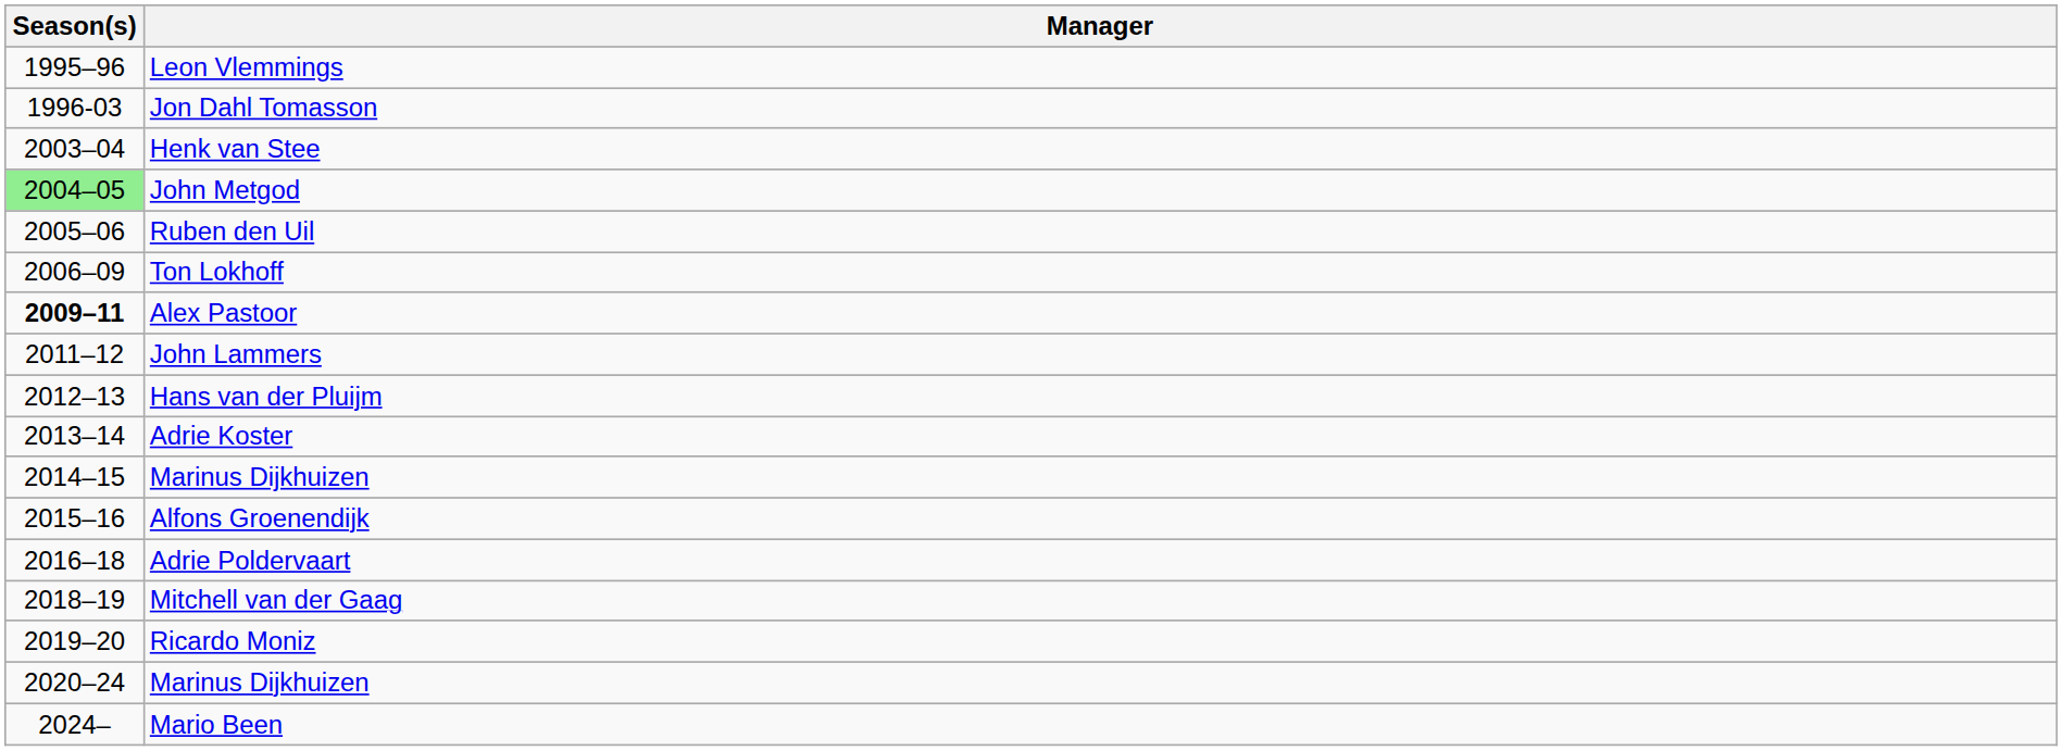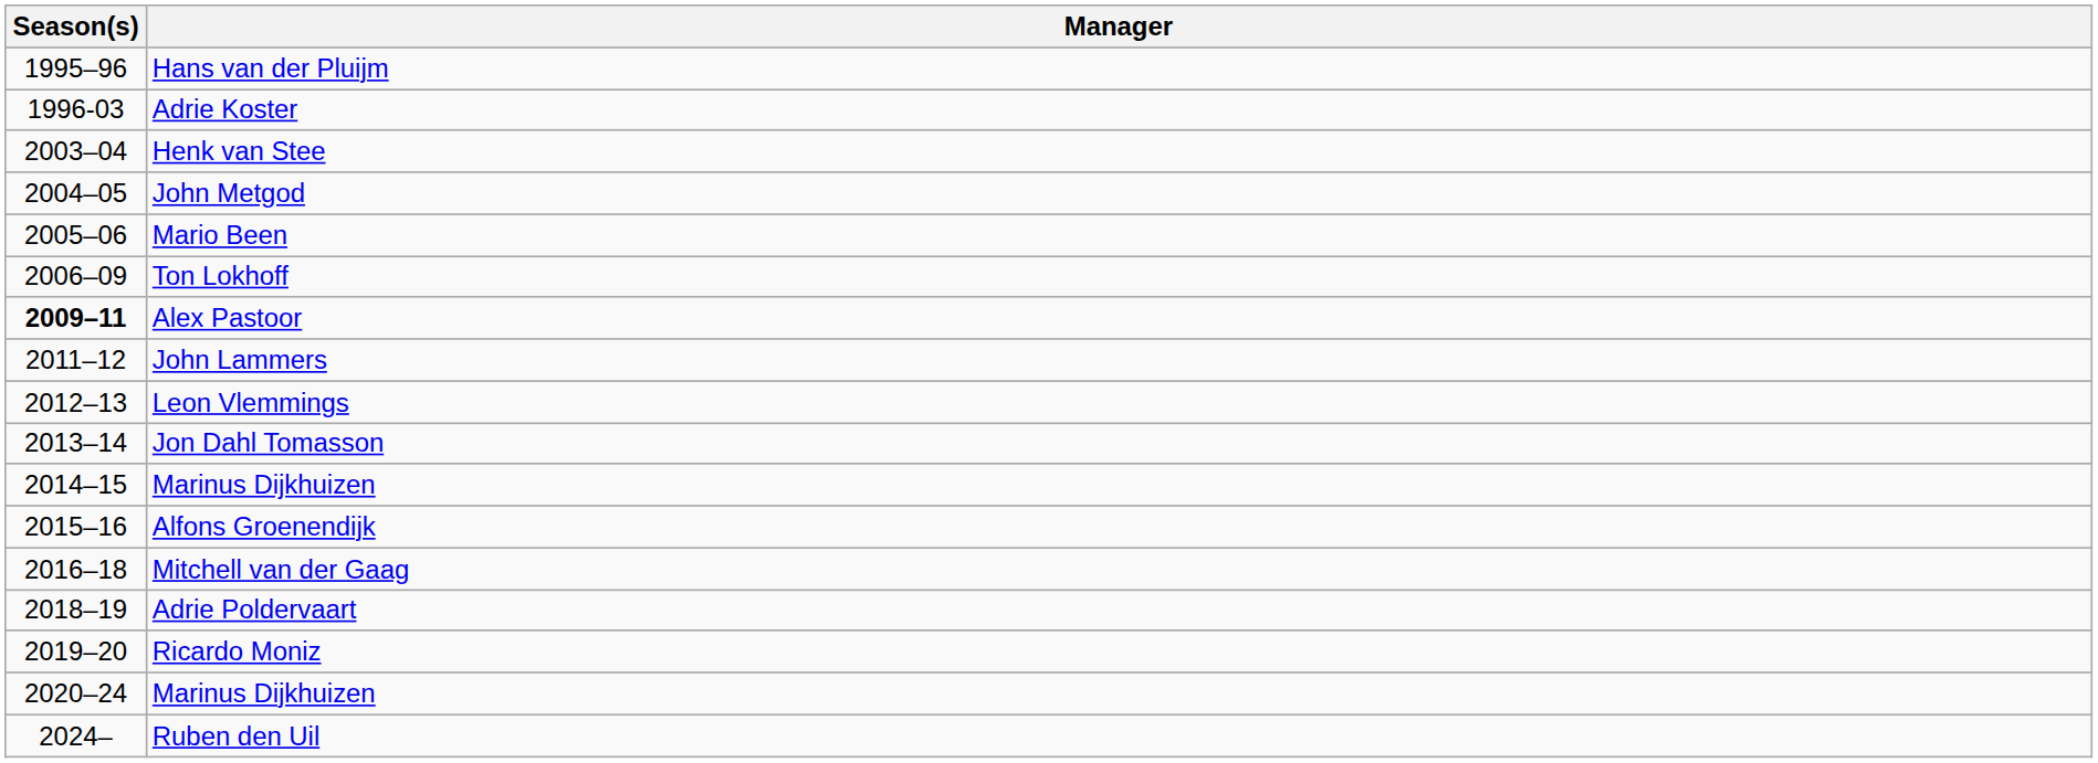row 2 | Manager: Leon Vlemmings -> Hans van der Pluijm
row 3 | Manager: Jon Dahl Tomasson -> Adrie Koster
row 5 | Season(s): lightgreen background -> no background
row 6 | Manager: Ruben den Uil -> Mario Been
row 10 | Manager: Hans van der Pluijm -> Leon Vlemmings
row 11 | Manager: Adrie Koster -> Jon Dahl Tomasson
row 14 | Manager: Adrie Poldervaart -> Mitchell van der Gaag
row 15 | Manager: Mitchell van der Gaag -> Adrie Poldervaart
row 18 | Manager: Mario Been -> Ruben den Uil
